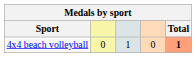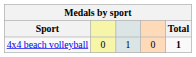4x4 beach volleyball | Total: lightsalmon background -> no background
